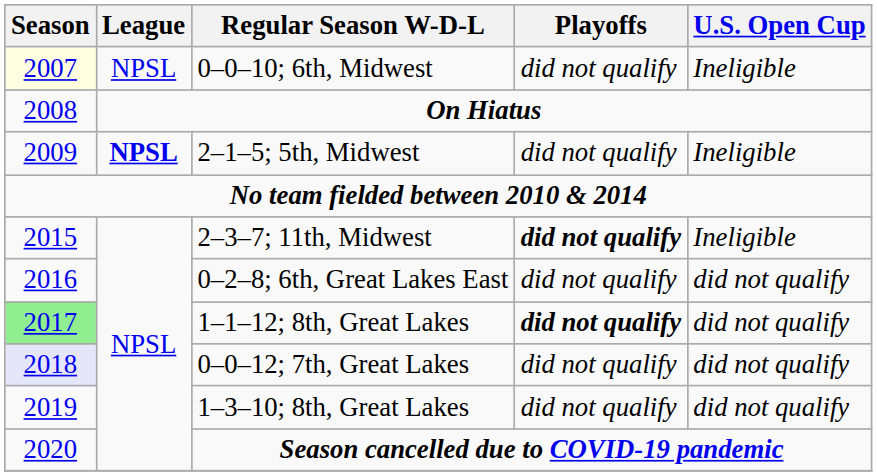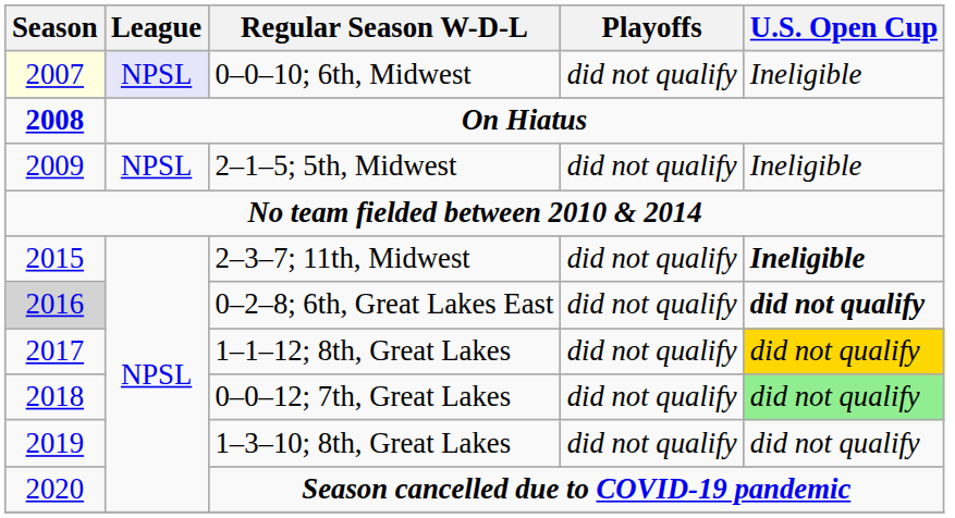0–0–10; 6th, Midwest | League: no background -> lavender background
On Hiatus | Season: normal -> bold
2–1–5; 5th, Midwest | League: bold -> normal
2–3–7; 11th, Midwest | Playoffs: bold -> normal
2–3–7; 11th, Midwest | U.S. Open Cup: normal -> bold
0–2–8; 6th, Great Lakes East | Season: no background -> lightgrey background
0–2–8; 6th, Great Lakes East | U.S. Open Cup: normal -> bold
1–1–12; 8th, Great Lakes | Season: lightgreen background -> no background
1–1–12; 8th, Great Lakes | Playoffs: bold -> normal
1–1–12; 8th, Great Lakes | U.S. Open Cup: no background -> gold background
0–0–12; 7th, Great Lakes | Season: lavender background -> no background
0–0–12; 7th, Great Lakes | U.S. Open Cup: no background -> lightgreen background
